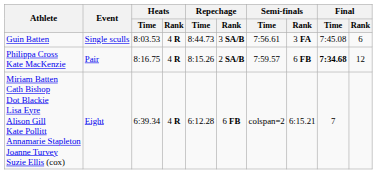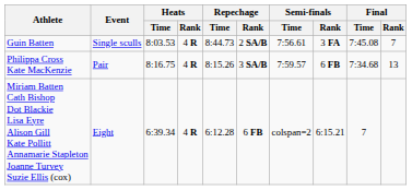Guin Batten | Repechage / Rank: 3 SA/B -> 2 SA/B
Guin Batten | Final / Rank: 6 -> 7
Philippa Cross Kate MacKenzie | Repechage / Rank: 2 SA/B -> 3 SA/B
Philippa Cross Kate MacKenzie | Final / Time: bold -> normal
Philippa Cross Kate MacKenzie | Final / Rank: 12 -> 13
